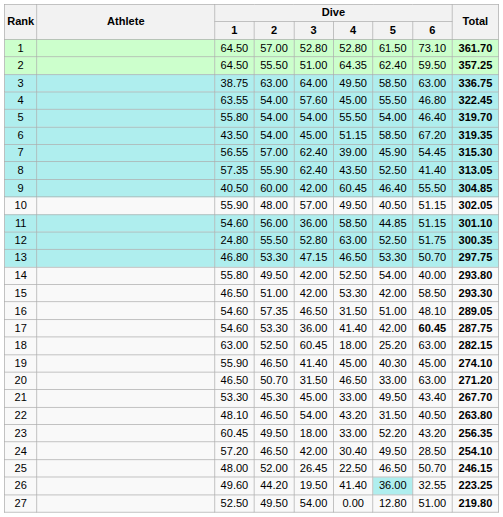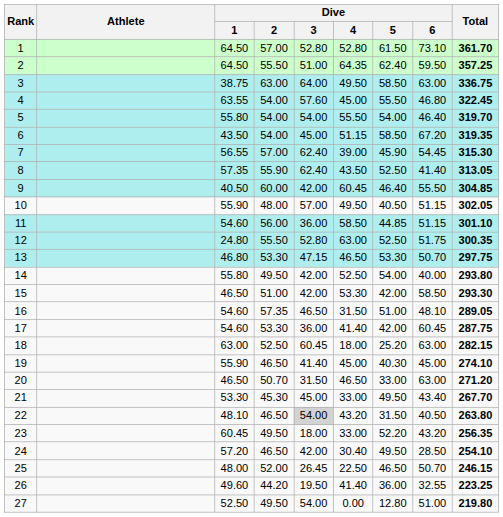17 | Dive / 6: bold -> normal
22 | Dive / 3: no background -> lightgrey background
26 | Dive / 5: paleturquoise background -> no background
